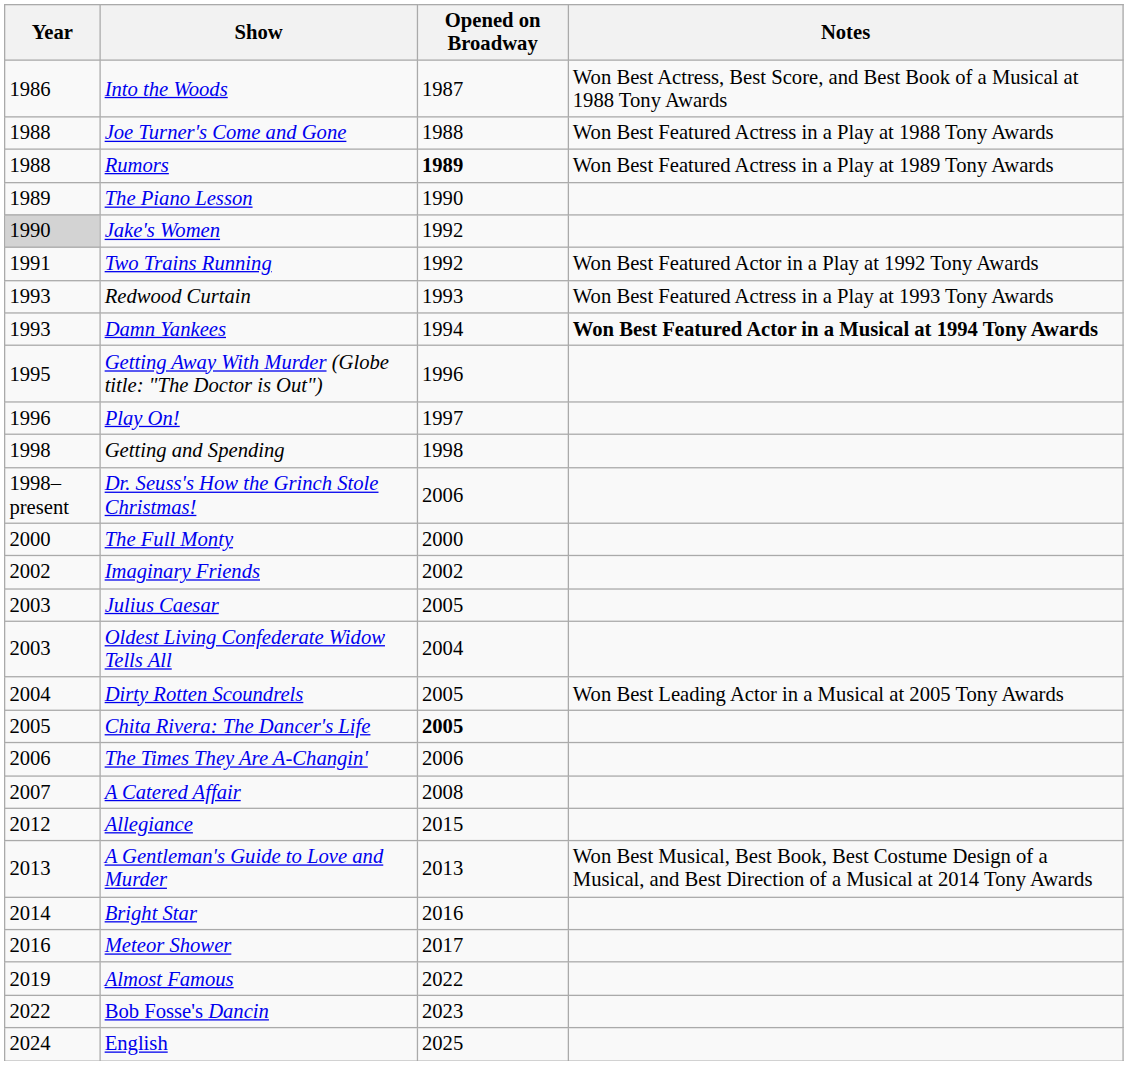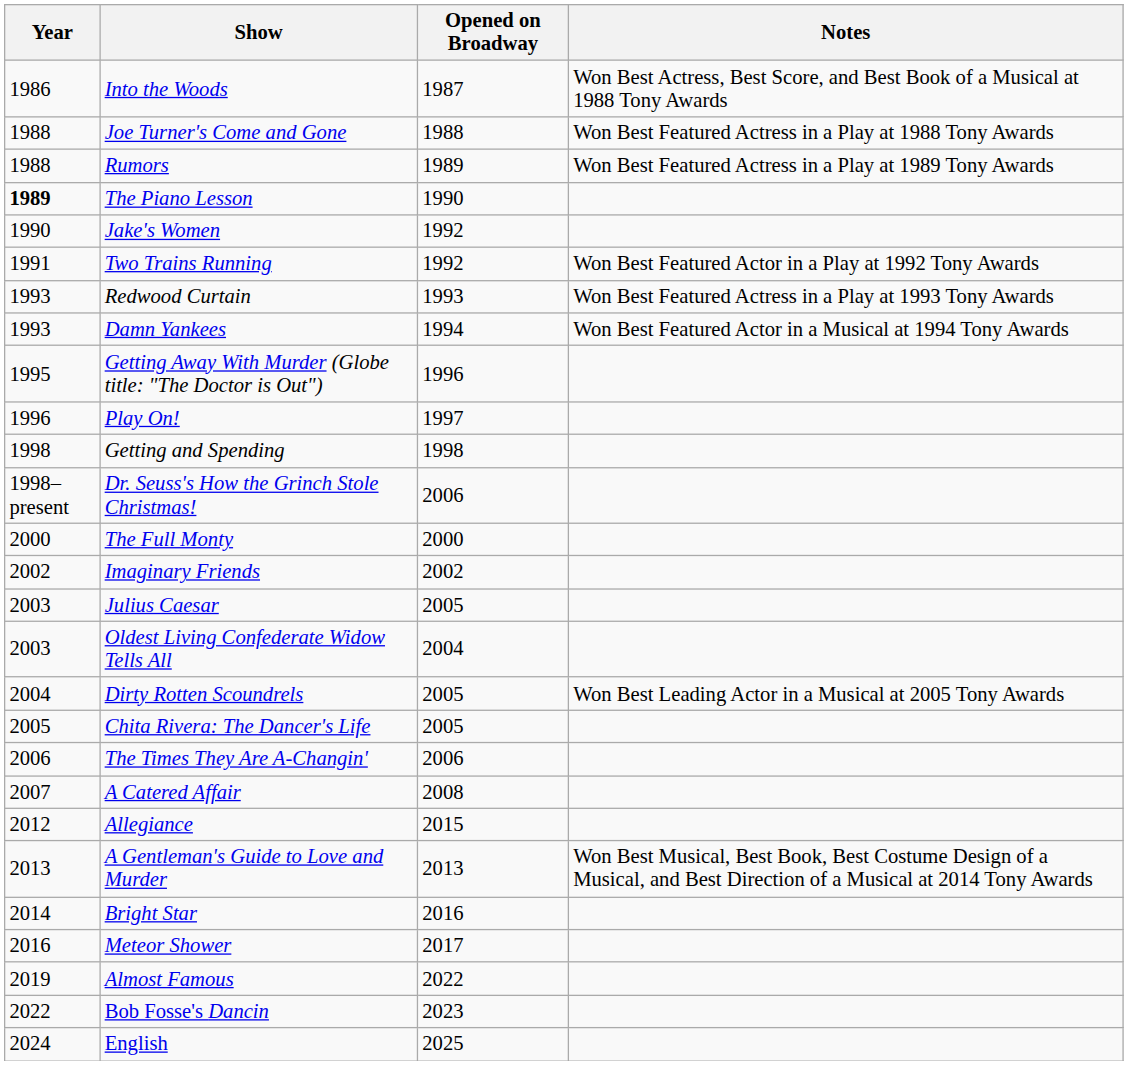Rumors | Opened on Broadway: bold -> normal
The Piano Lesson | Year: normal -> bold
Jake's Women | Year: lightgrey background -> no background
Damn Yankees | Notes: bold -> normal
Chita Rivera: The Dancer's Life | Opened on Broadway: bold -> normal
